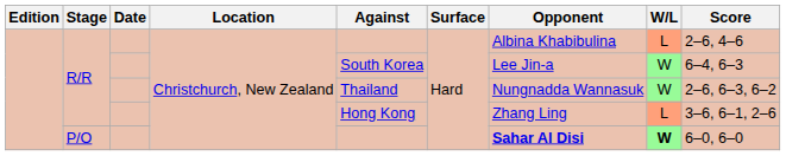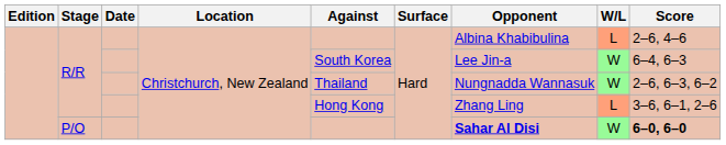P/O | W/L: bold -> normal
P/O | Score: normal -> bold
